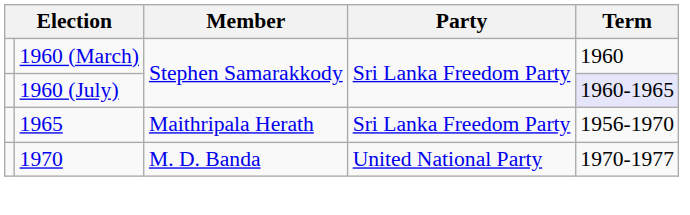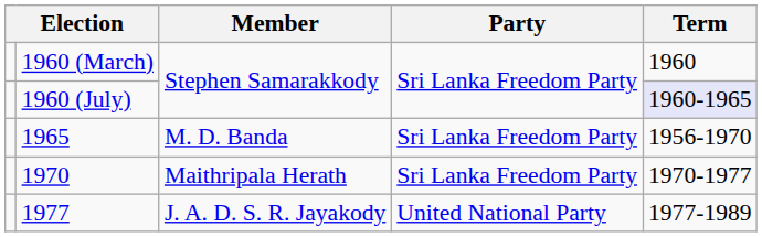1965 | Member: Maithripala Herath -> M. D. Banda
1970 | Member: M. D. Banda -> Maithripala Herath
1970 | Party: United National Party -> Sri Lanka Freedom Party
+ row: 1977 | J. A. D. S. R. Jayakody | United National Party | 1977-1989
